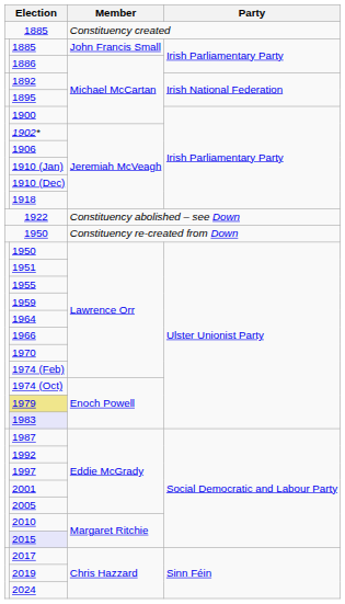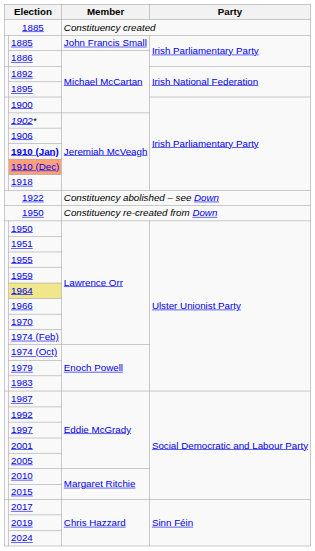1910 (Jan) | column 2: normal -> bold
1910 (Dec) | column 2: no background -> lightsalmon background
1964 | column 2: no background -> khaki background
1979 | column 2: khaki background -> no background
1983 | column 2: lavender background -> no background
2015 | column 2: lavender background -> no background
